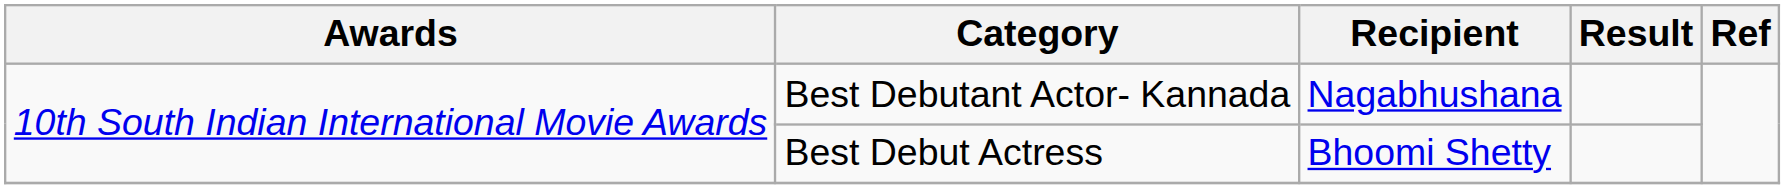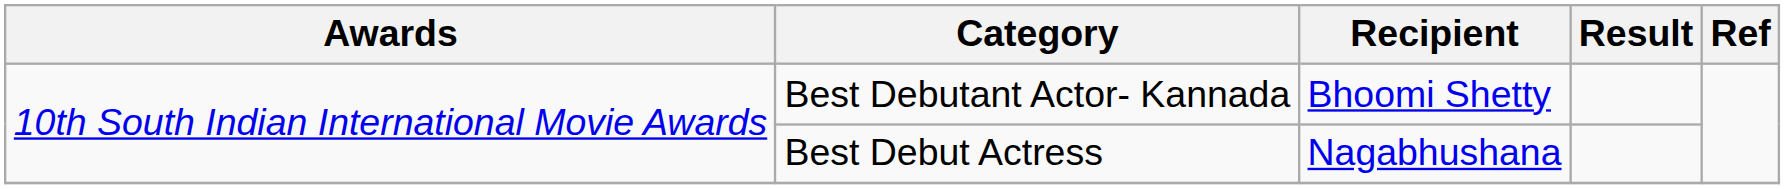Best Debutant Actor- Kannada | Recipient: Nagabhushana -> Bhoomi Shetty
Best Debut Actress | Recipient: Bhoomi Shetty -> Nagabhushana
